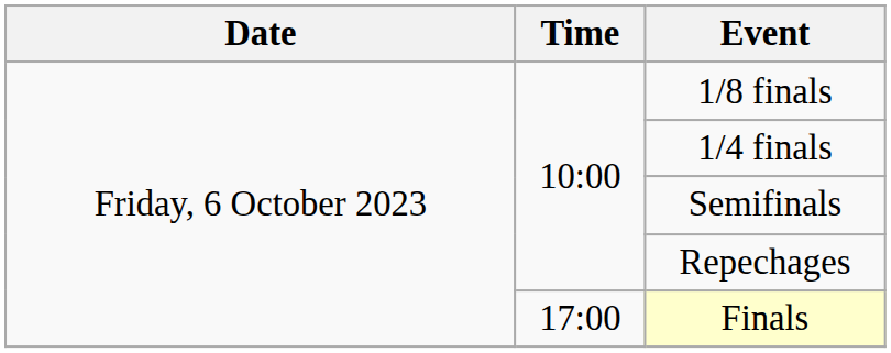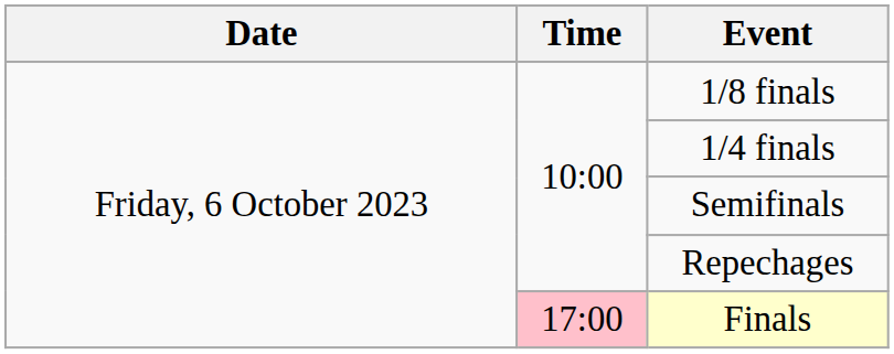Finals | Time: no background -> pink background
